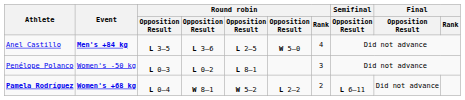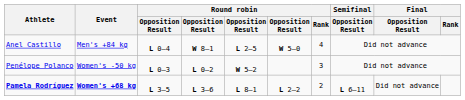Anel Castillo | Event: bold -> normal
Anel Castillo | column 3: L 3–5 -> L 0–4
Anel Castillo | column 4: L 3–6 -> W 8–1
Penélope Polanco | column 5: L 8–1 -> W 5–2
Pamela Rodríguez | column 3: L 0–4 -> L 3–5
Pamela Rodríguez | column 4: W 8–1 -> L 3–6
Pamela Rodríguez | column 5: W 5–2 -> L 8–1
